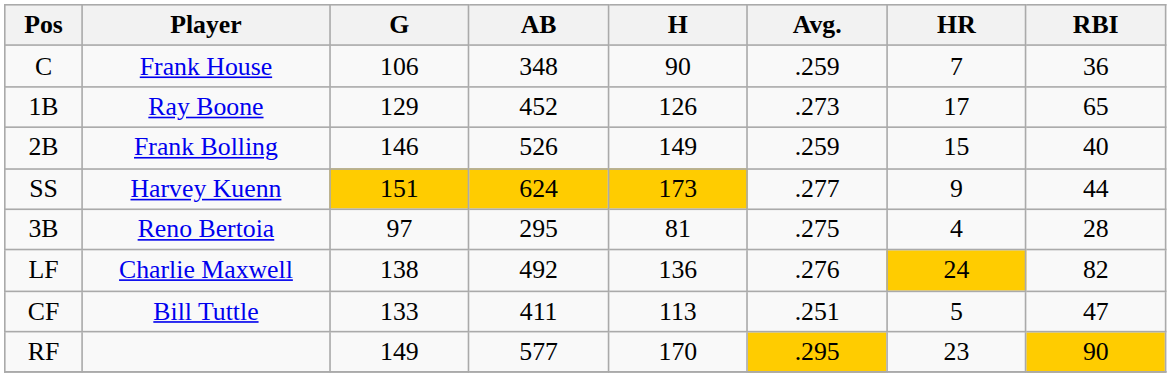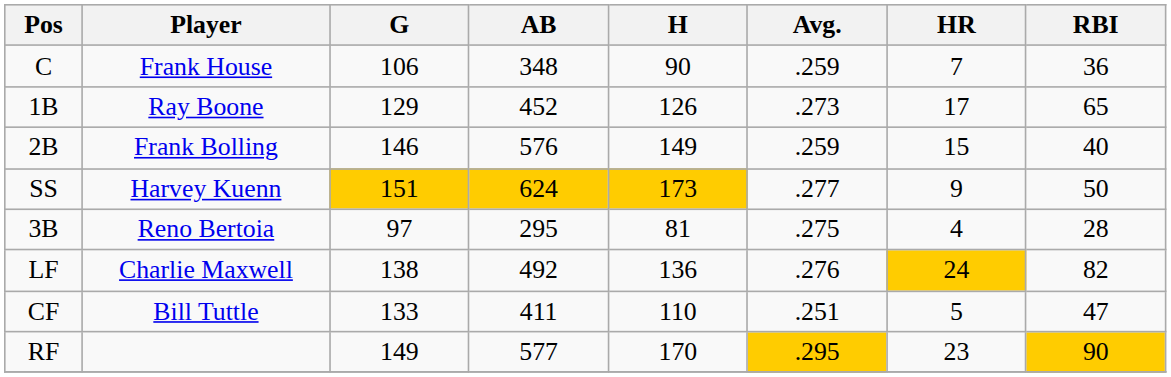2B | AB: 526 -> 576
SS | RBI: 44 -> 50
CF | H: 113 -> 110
